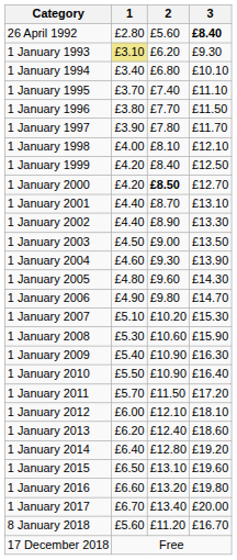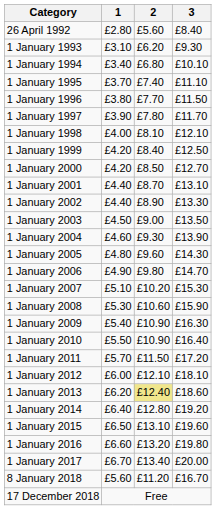26 April 1992 | 3: bold -> normal
1 January 1993 | 1: khaki background -> no background
1 January 2000 | 2: bold -> normal
1 January 2013 | 2: no background -> khaki background
